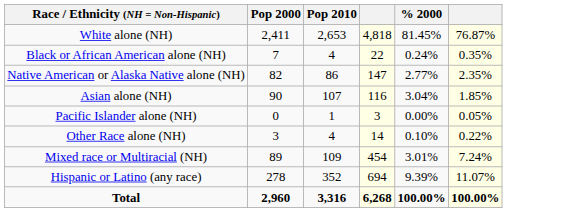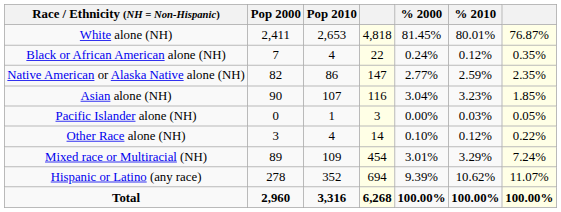+ column: % 2010 | 80.01% | 0.12% | 2.59% | 3.23% | 0.03% | 0.12% | 3.29% | 10.62% | 100.00%
